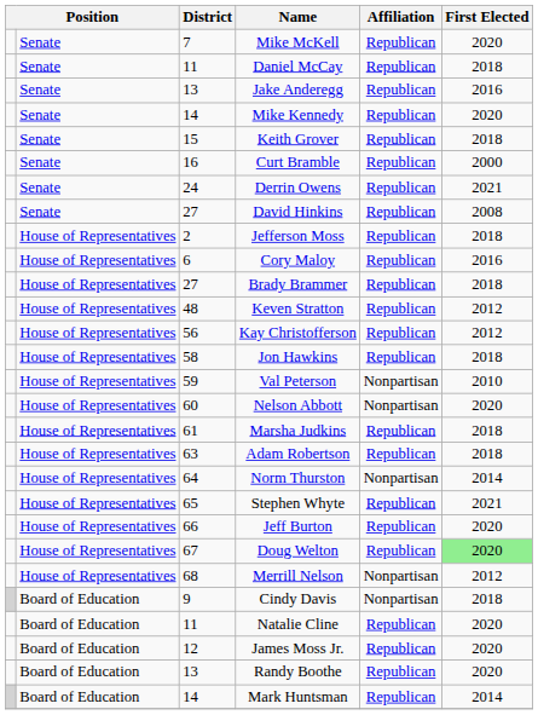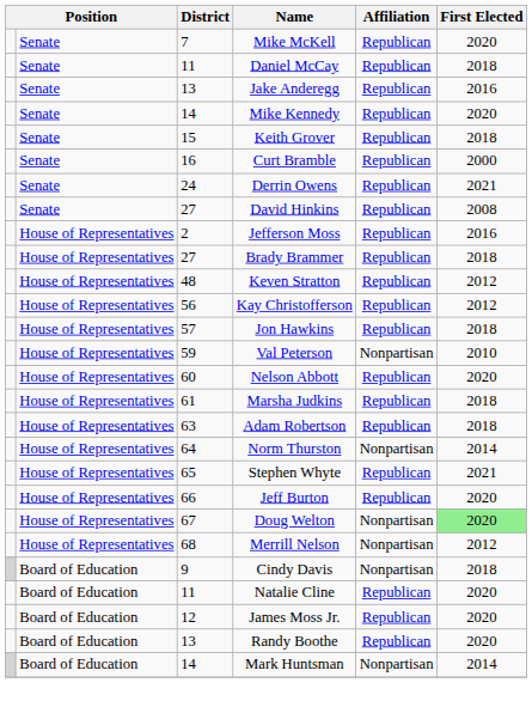Jefferson Moss | First Elected: 2018 -> 2016
- row: House of Representatives | 6 | Cory Maloy | Republican | 2016
Jon Hawkins | District: 58 -> 57
Nelson Abbott | Affiliation: Nonpartisan -> Republican
Doug Welton | Affiliation: Republican -> Nonpartisan
Mark Huntsman | Affiliation: Republican -> Nonpartisan
